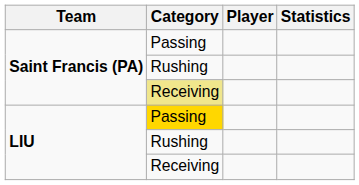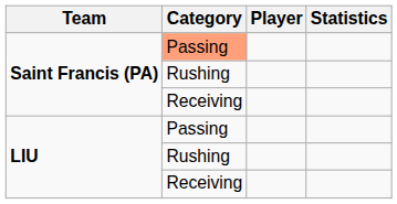Saint Francis (PA) / Passing | Category: no background -> lightsalmon background
Saint Francis (PA) / Receiving | Category: khaki background -> no background
LIU / Passing | Category: gold background -> no background
